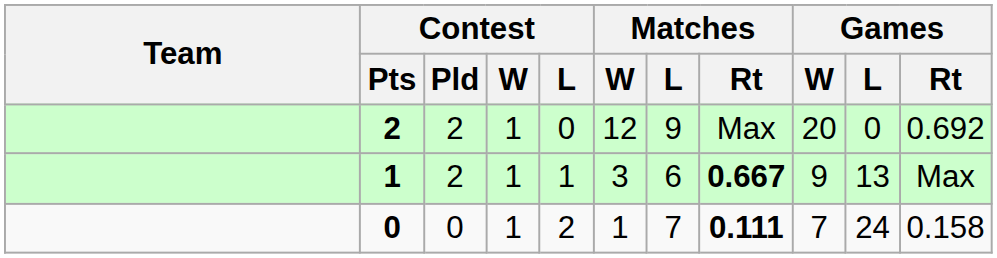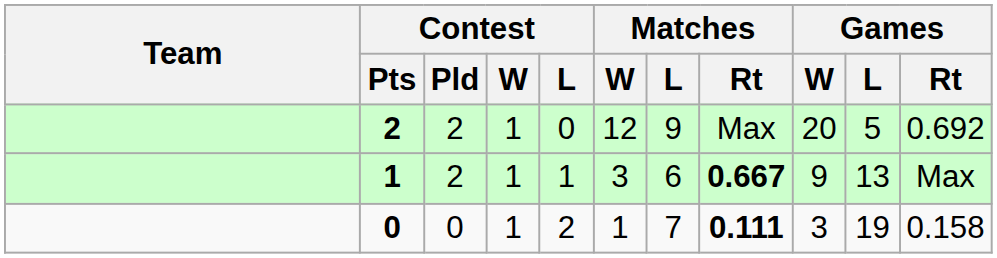row 3 | Games / L: 0 -> 5
row 5 | Games / W: 7 -> 3
row 5 | Games / L: 24 -> 19
